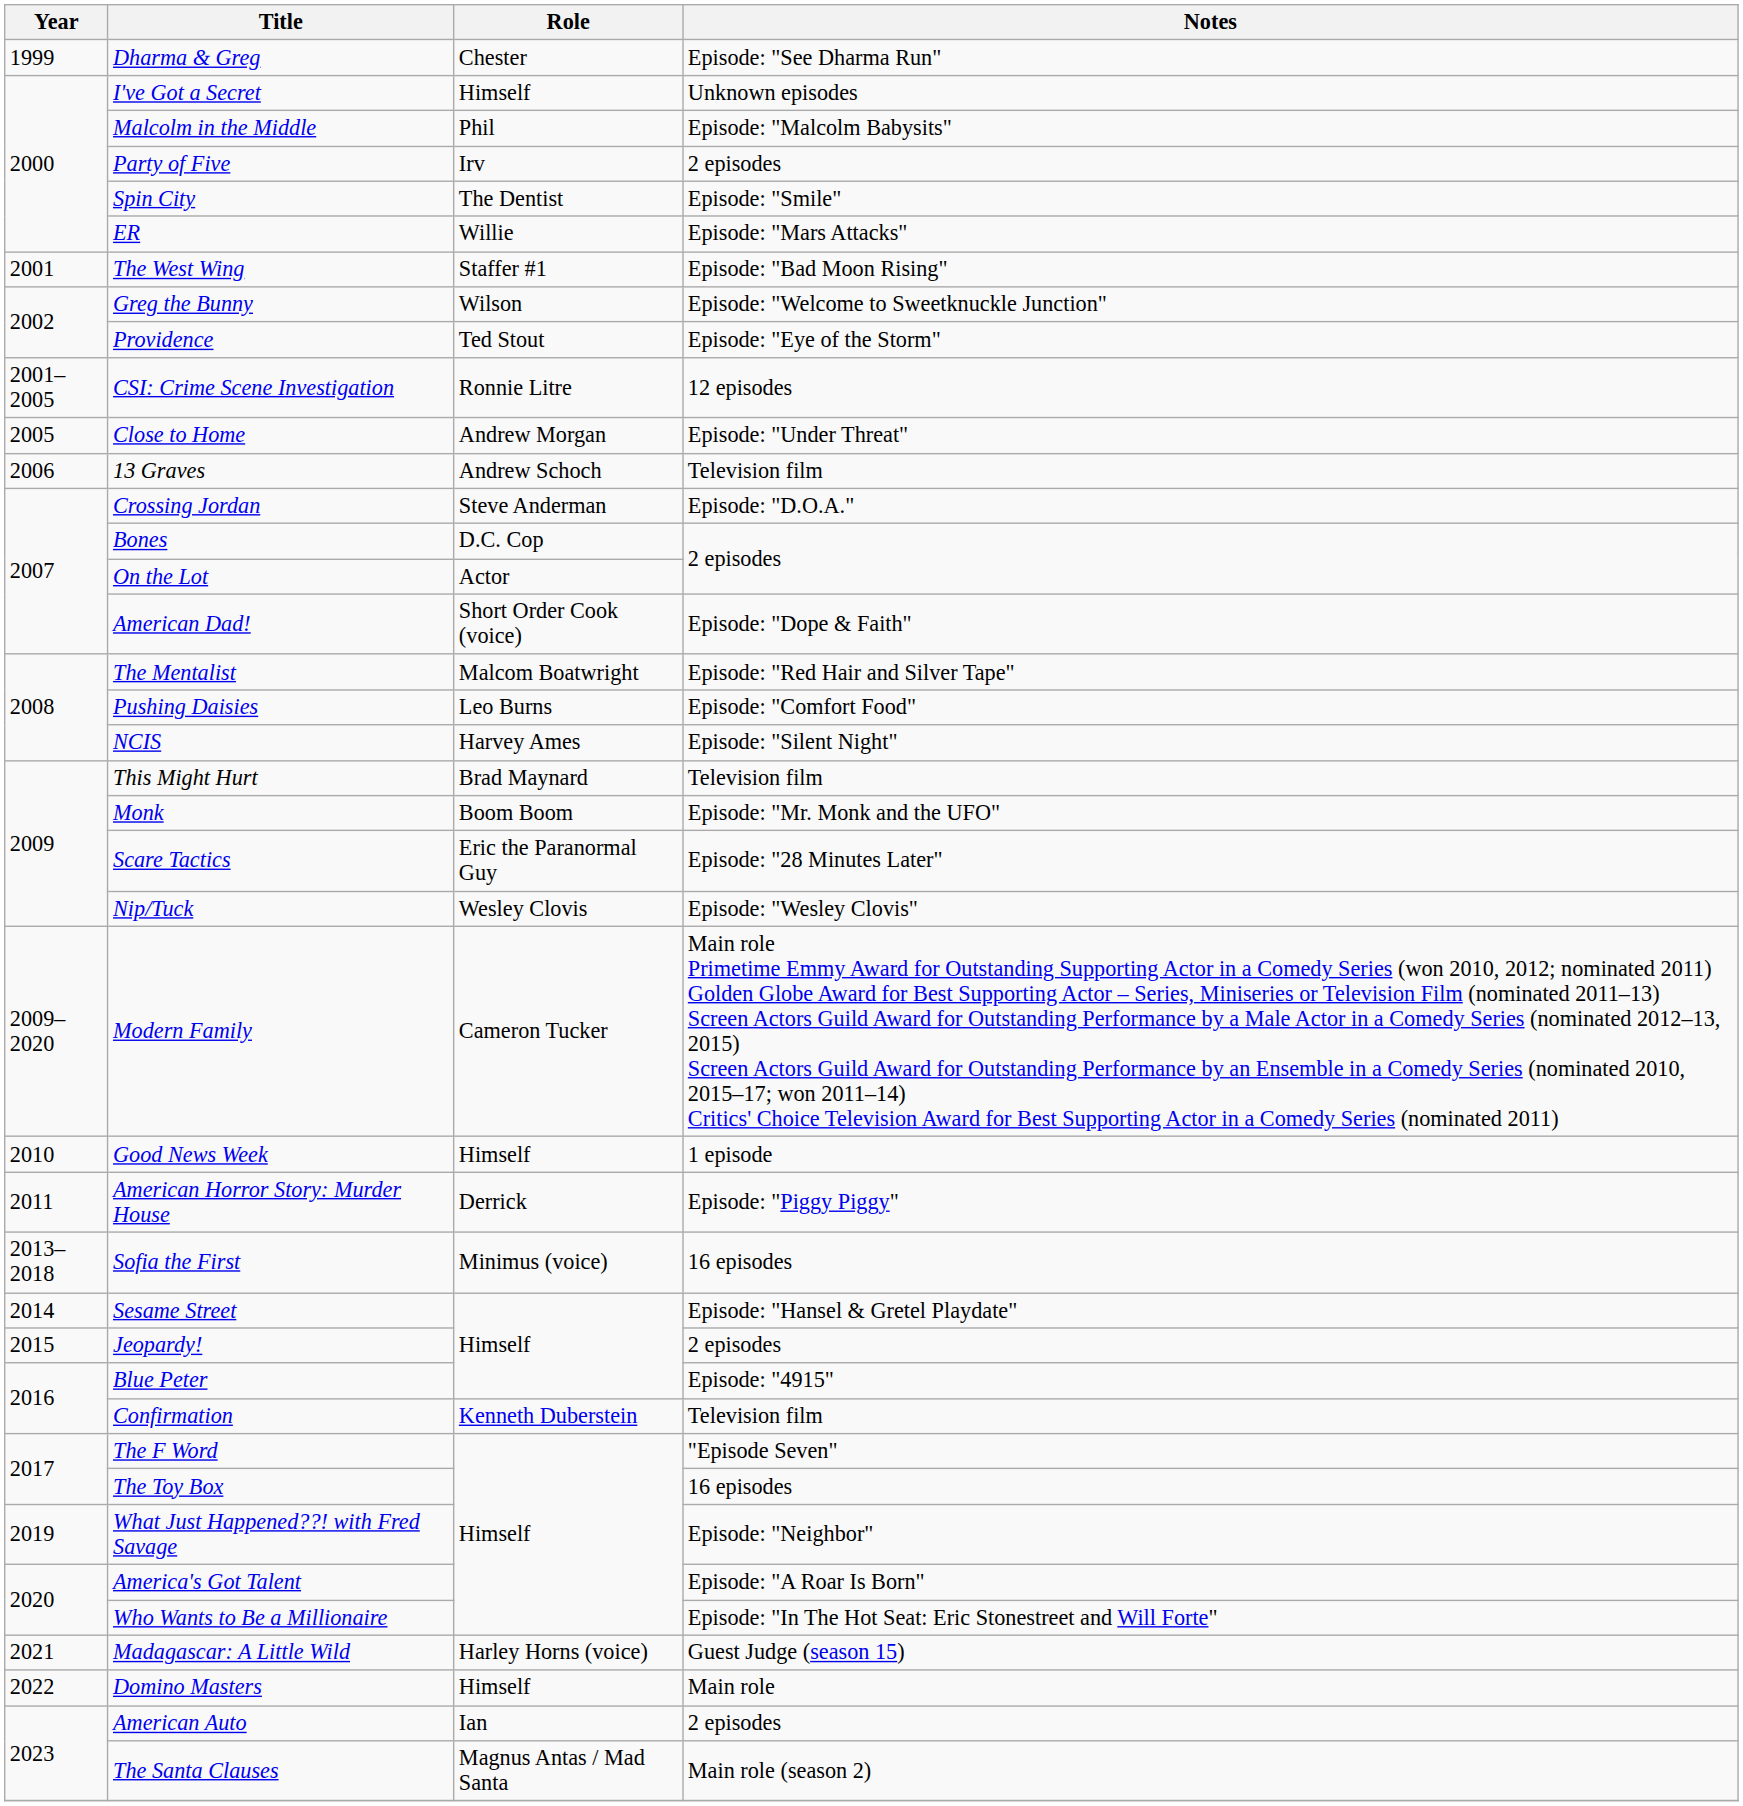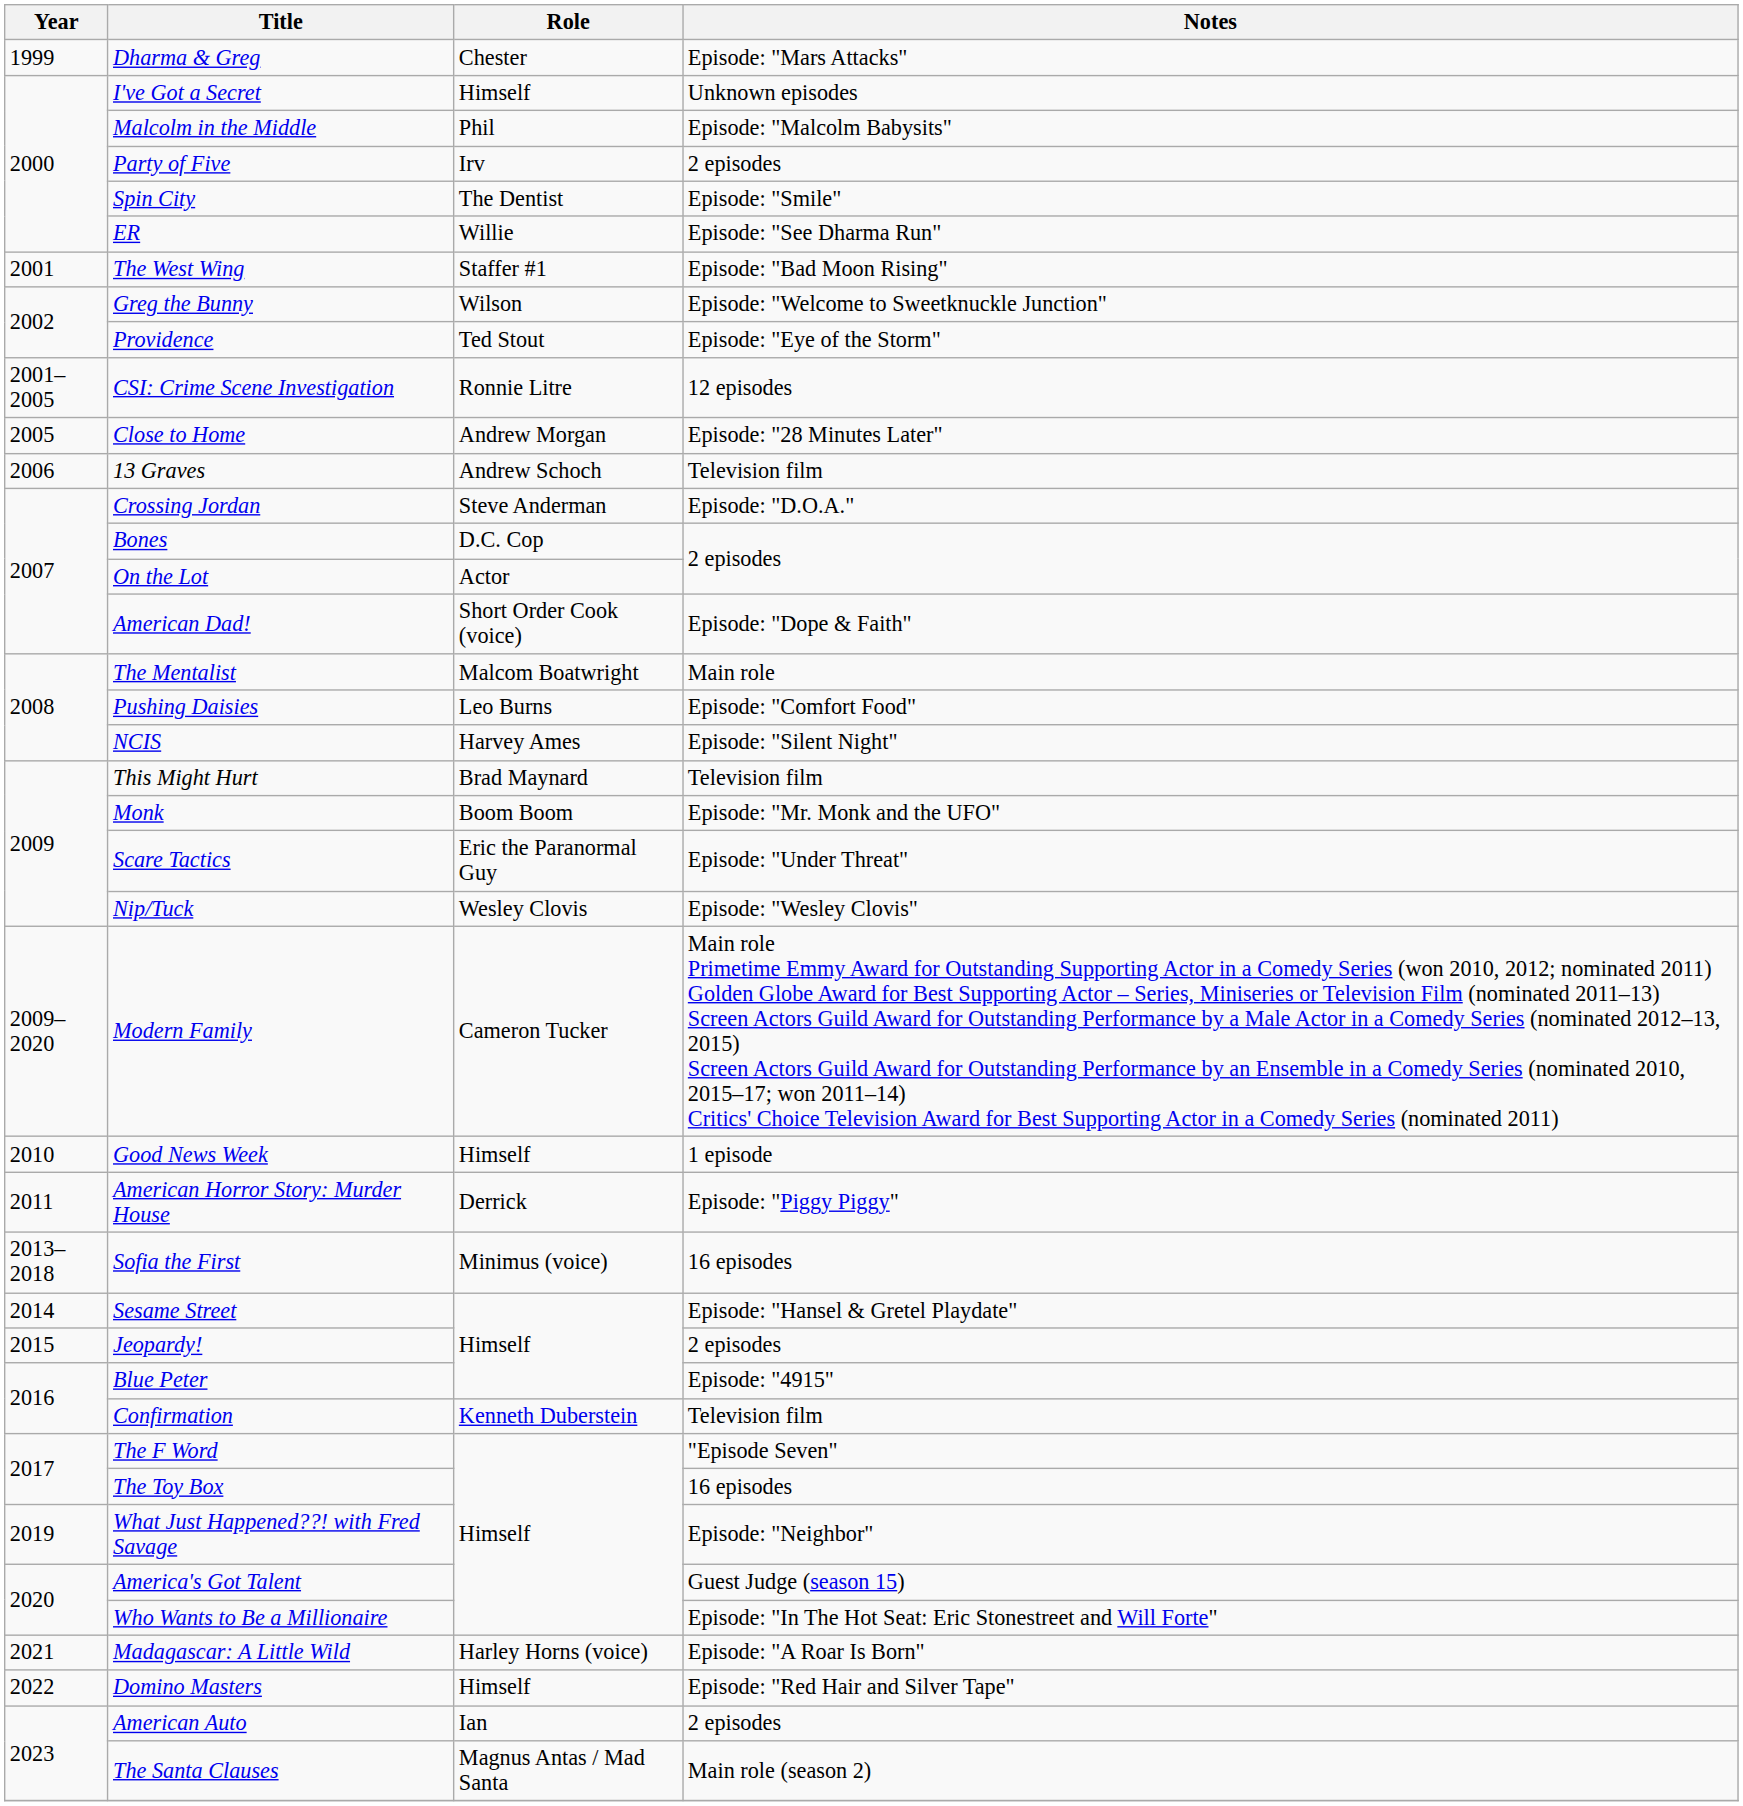Dharma & Greg | Notes: Episode: "See Dharma Run" -> Episode: "Mars Attacks"
ER | Notes: Episode: "Mars Attacks" -> Episode: "See Dharma Run"
Close to Home | Notes: Episode: "Under Threat" -> Episode: "28 Minutes Later"
The Mentalist | Notes: Episode: "Red Hair and Silver Tape" -> Main role
Scare Tactics | Notes: Episode: "28 Minutes Later" -> Episode: "Under Threat"
America's Got Talent | Notes: Episode: "A Roar Is Born" -> Guest Judge (season 15)
Madagascar: A Little Wild | Notes: Guest Judge (season 15) -> Episode: "A Roar Is Born"
Domino Masters | Notes: Main role -> Episode: "Red Hair and Silver Tape"
